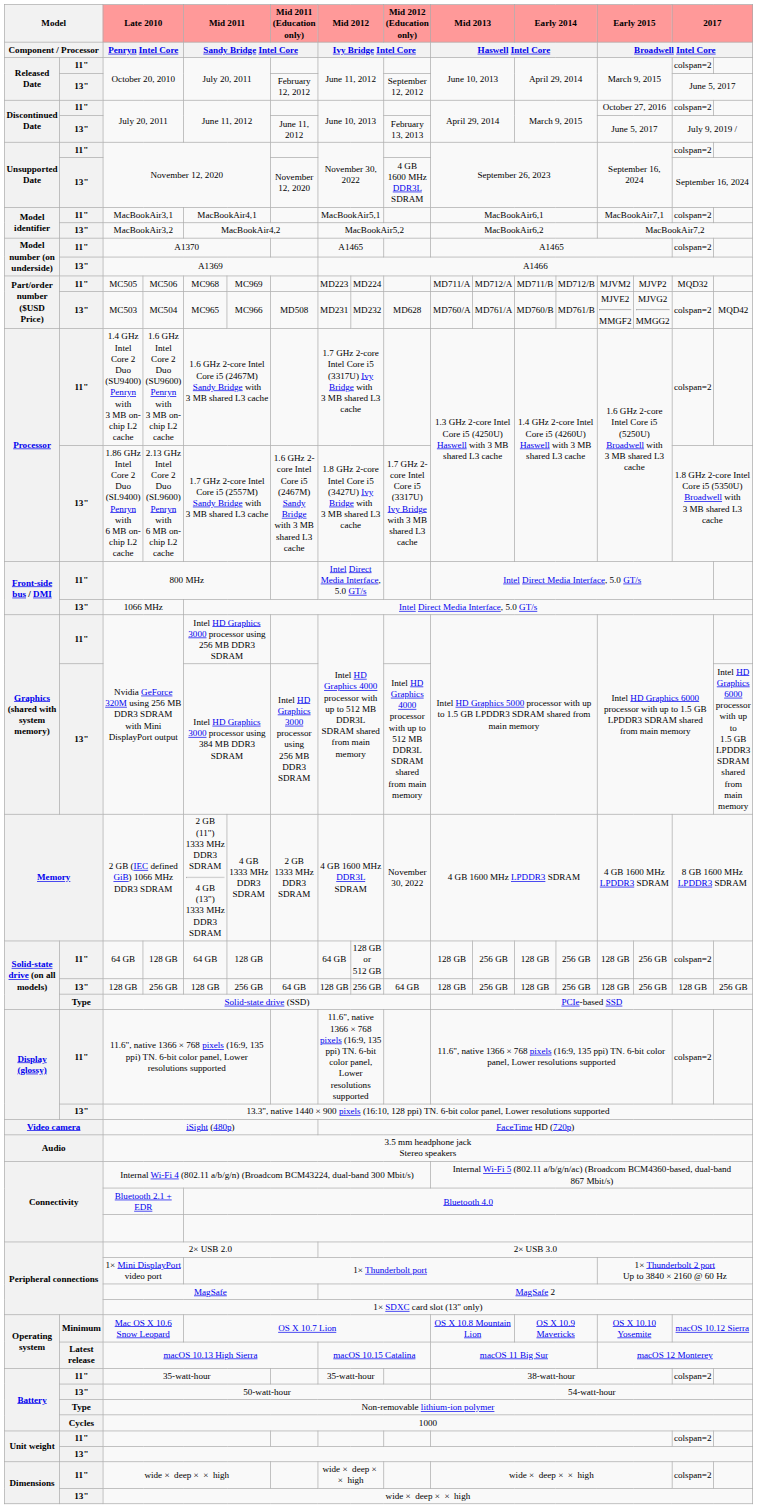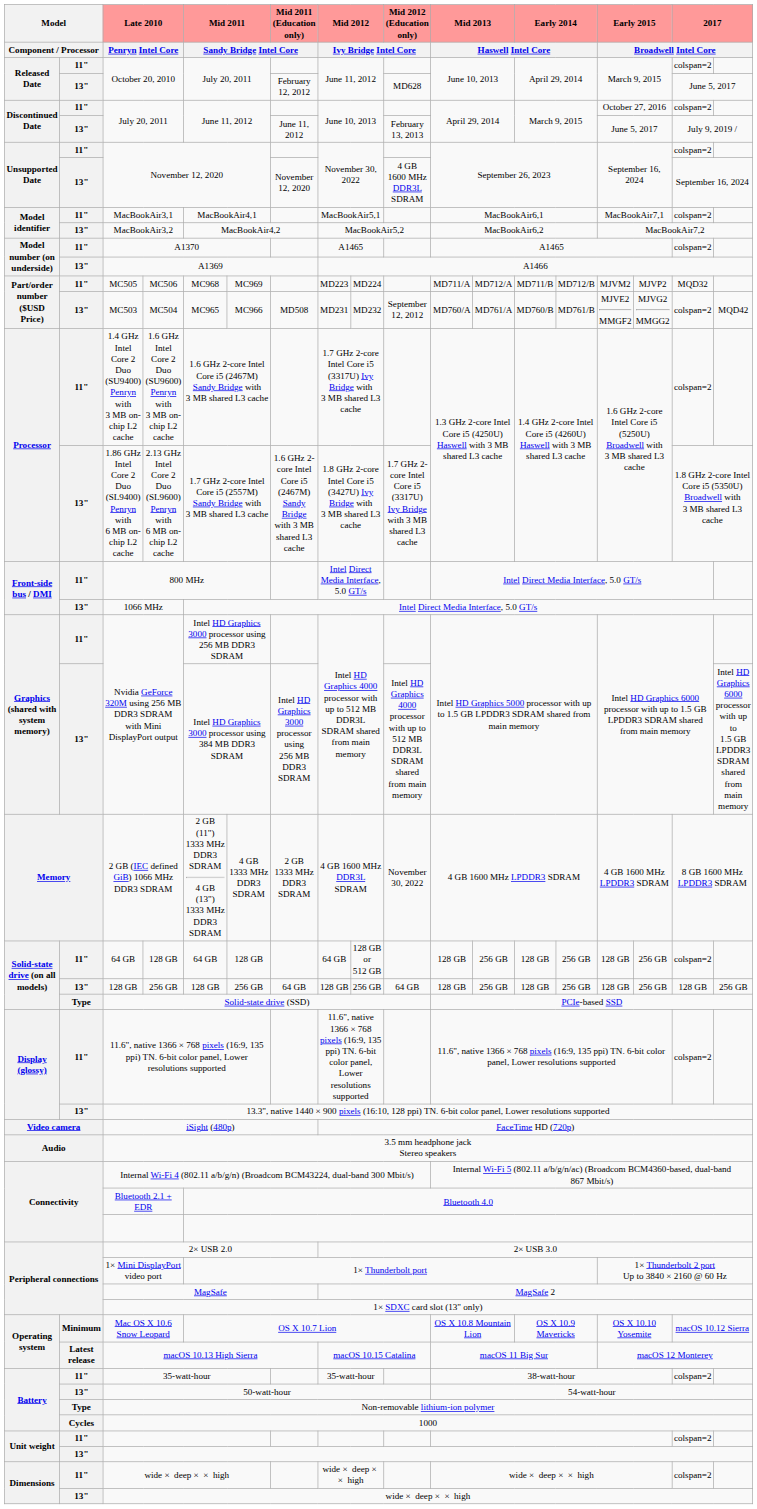13" / October 20, 2010 | Mid 2012 (Education only) / Ivy Bridge Intel Core: September 12, 2012 -> MD628
MC503 | Mid 2012 (Education only) / Ivy Bridge Intel Core: MD628 -> September 12, 2012
